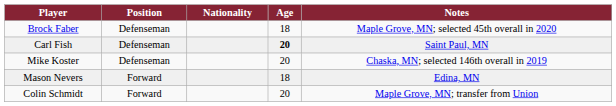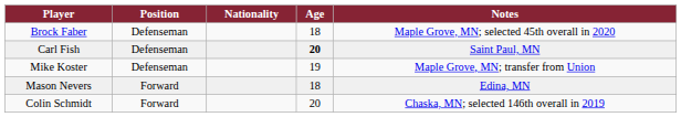Mike Koster | Age: 20 -> 19
Mike Koster | Notes: Chaska, MN; selected 146th overall in 2019 -> Maple Grove, MN; transfer from Union
Colin Schmidt | Notes: Maple Grove, MN; transfer from Union -> Chaska, MN; selected 146th overall in 2019
